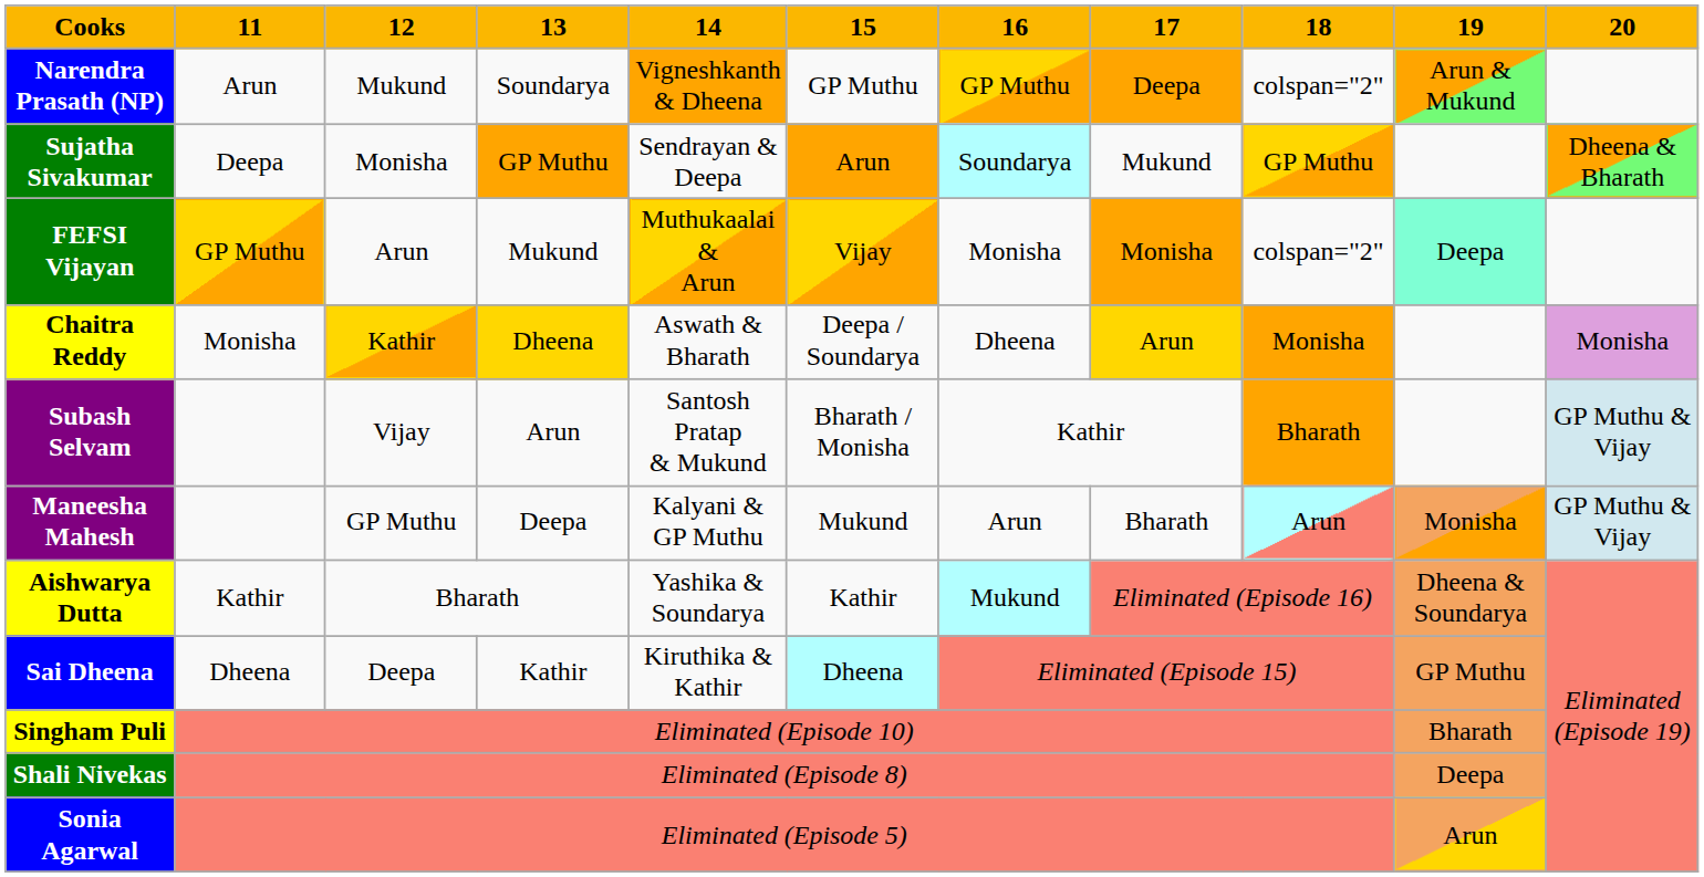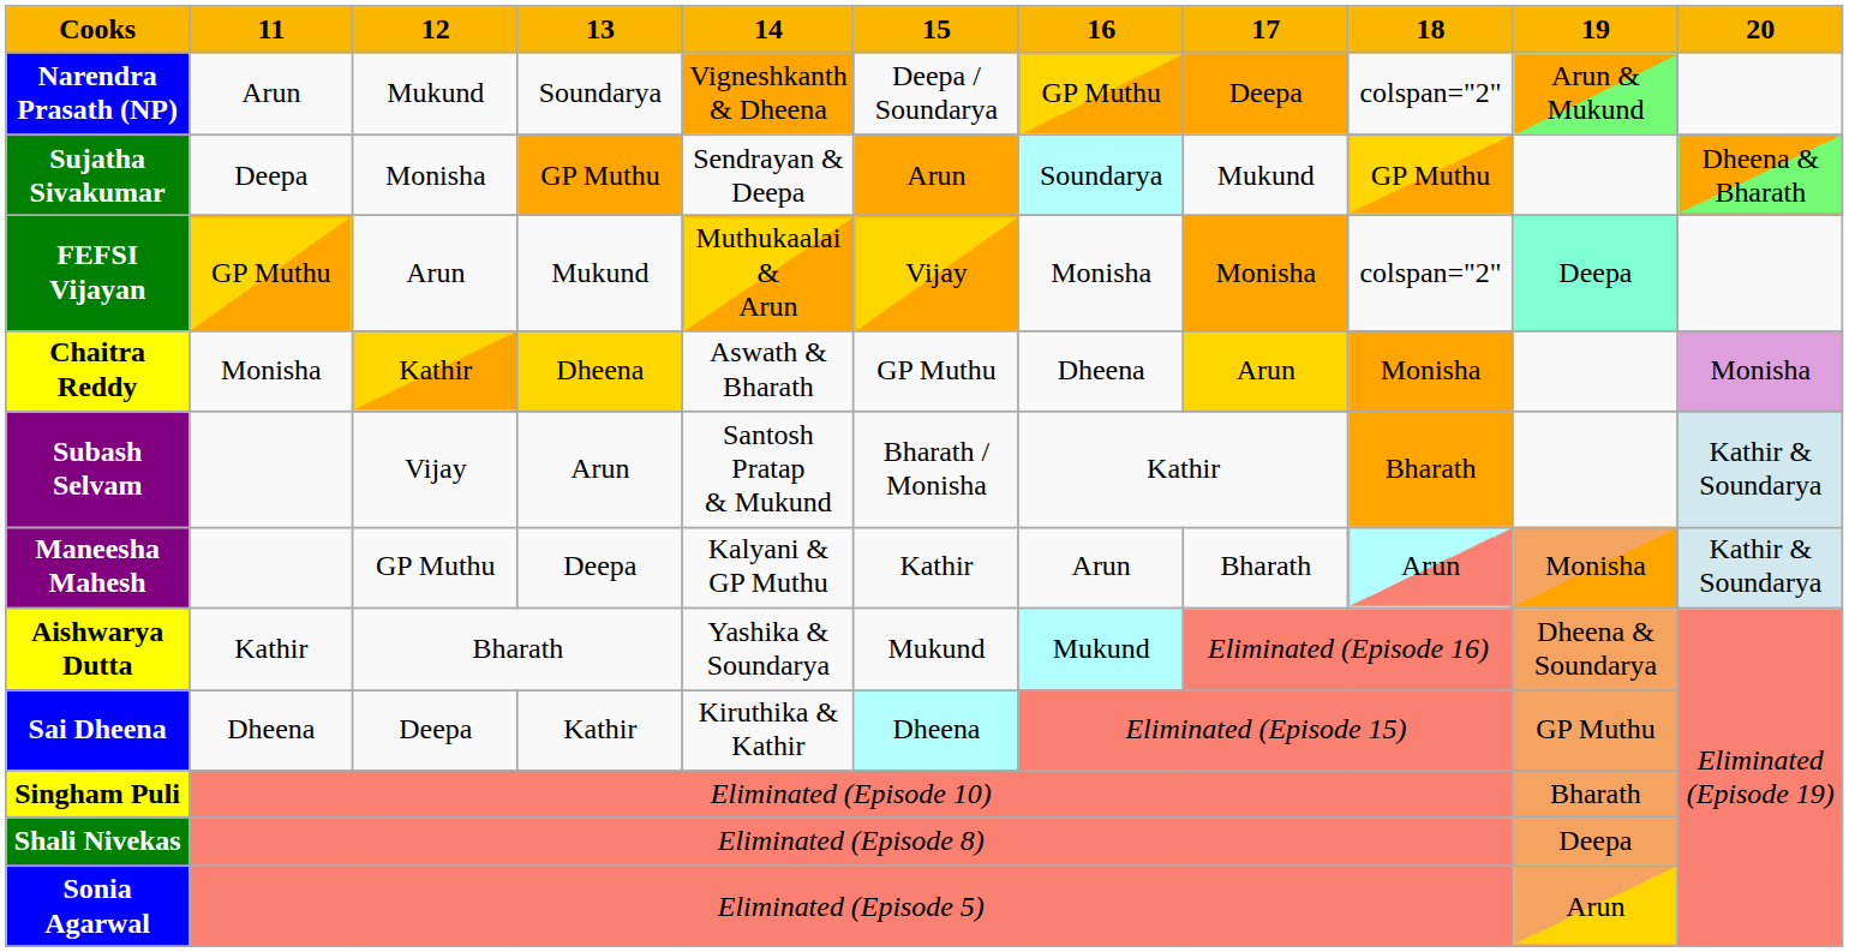Narendra Prasath (NP) | 15: GP Muthu -> Deepa / Soundarya
Chaitra Reddy | 15: Deepa / Soundarya -> GP Muthu
Subash Selvam | 20: GP Muthu & Vijay -> Kathir & Soundarya
Maneesha Mahesh | 15: Mukund -> Kathir
Maneesha Mahesh | 20: GP Muthu & Vijay -> Kathir & Soundarya
Aishwarya Dutta | 15: Kathir -> Mukund
